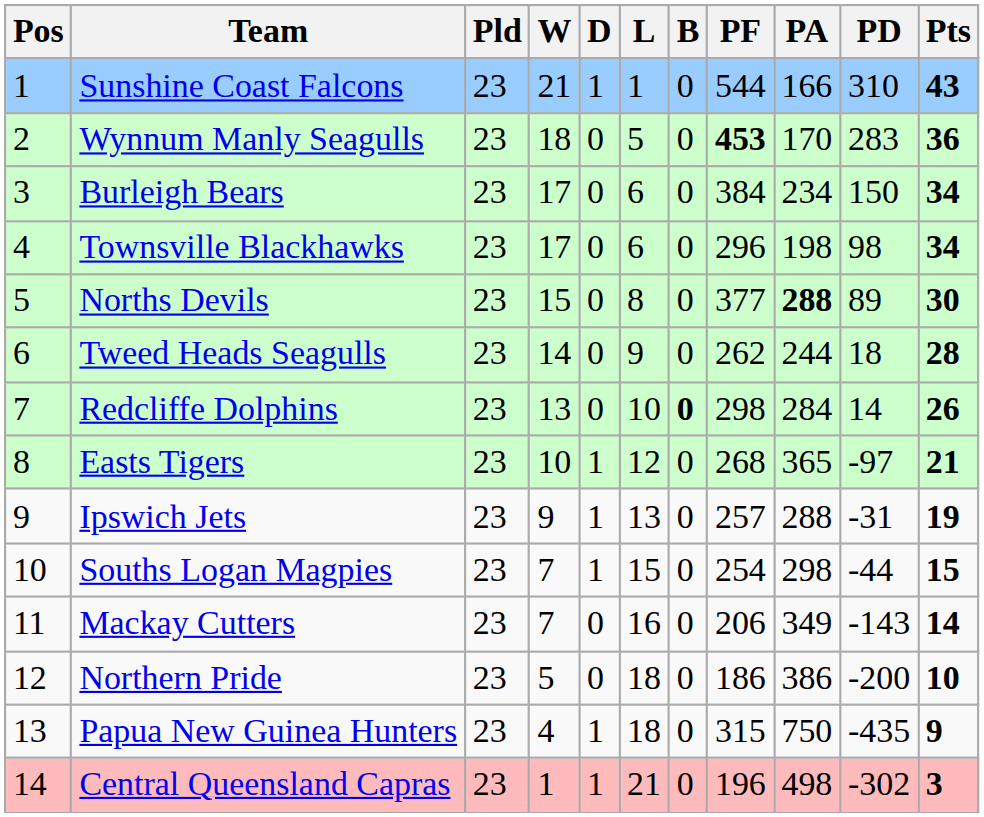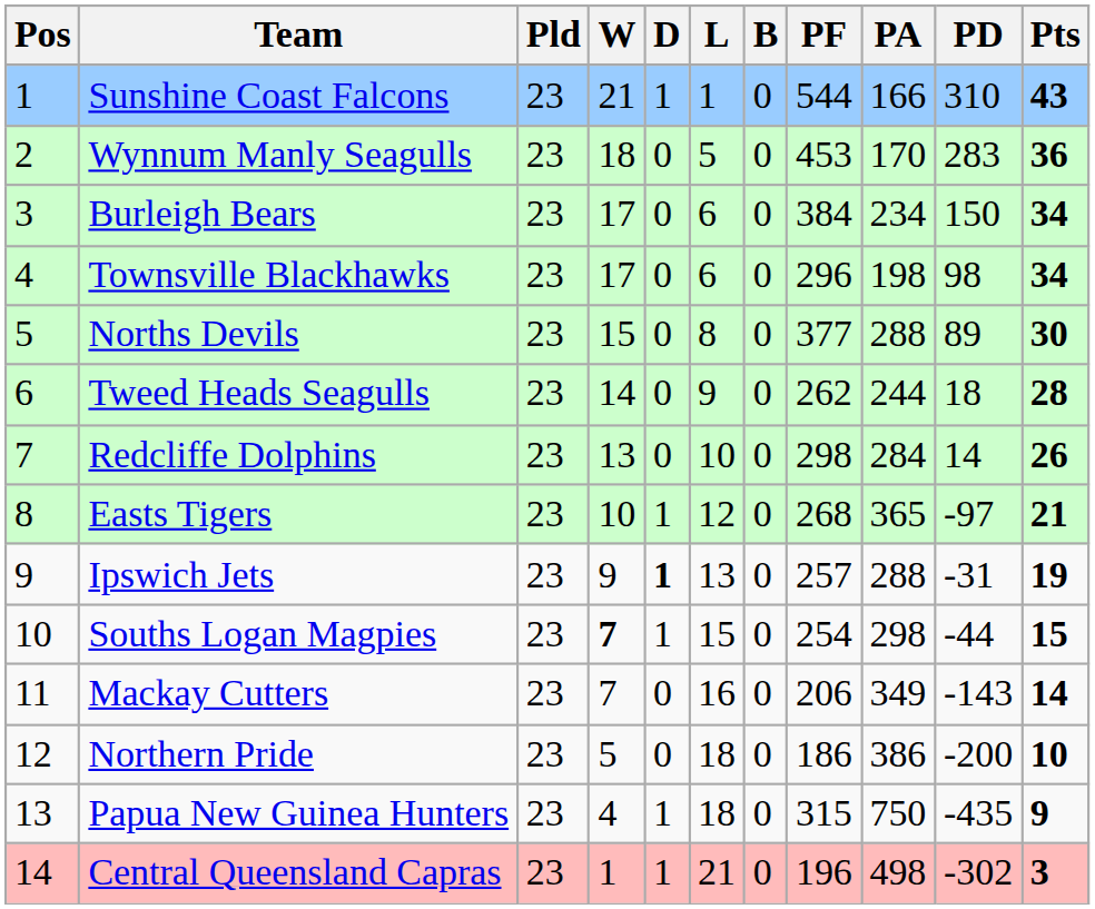Wynnum Manly Seagulls | PF: bold -> normal
Norths Devils | PA: bold -> normal
Redcliffe Dolphins | B: bold -> normal
Ipswich Jets | D: normal -> bold
Souths Logan Magpies | W: normal -> bold
